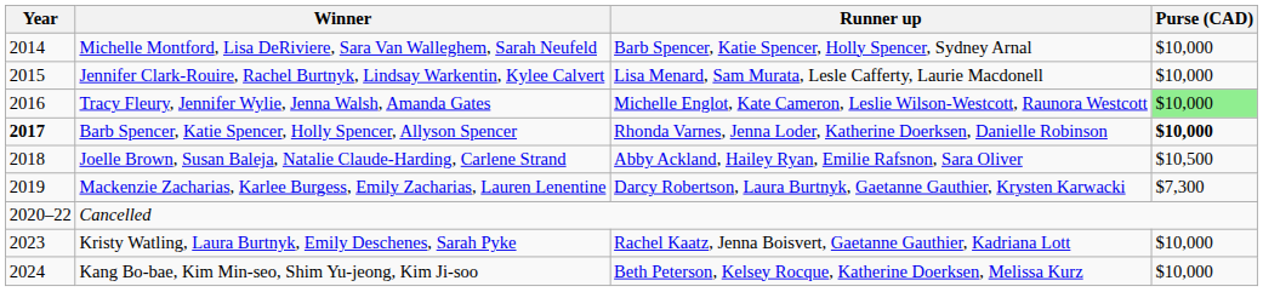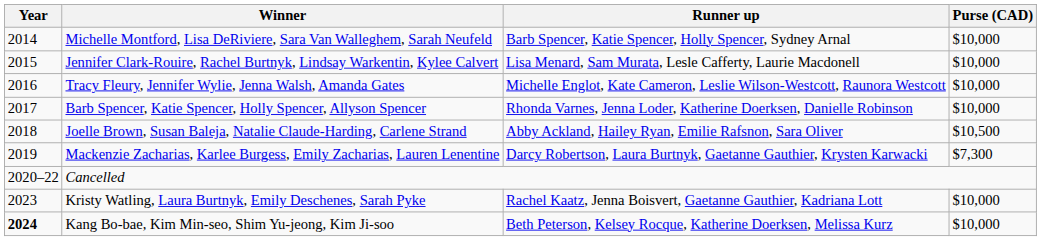Tracy Fleury, Jennifer Wylie, Jenna Walsh, Amanda Gates | Purse (CAD): lightgreen background -> no background
Barb Spencer, Katie Spencer, Holly Spencer, Allyson Spencer | Year: bold -> normal
Barb Spencer, Katie Spencer, Holly Spencer, Allyson Spencer | Purse (CAD): bold -> normal
Kang Bo-bae, Kim Min-seo, Shim Yu-jeong, Kim Ji-soo | Year: normal -> bold
